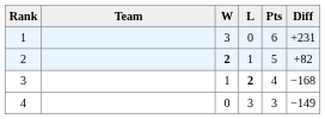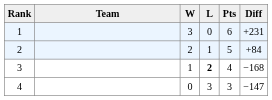row 3 | W: bold -> normal
row 3 | Diff: +82 -> +84
row 5 | Diff: −149 -> −147
